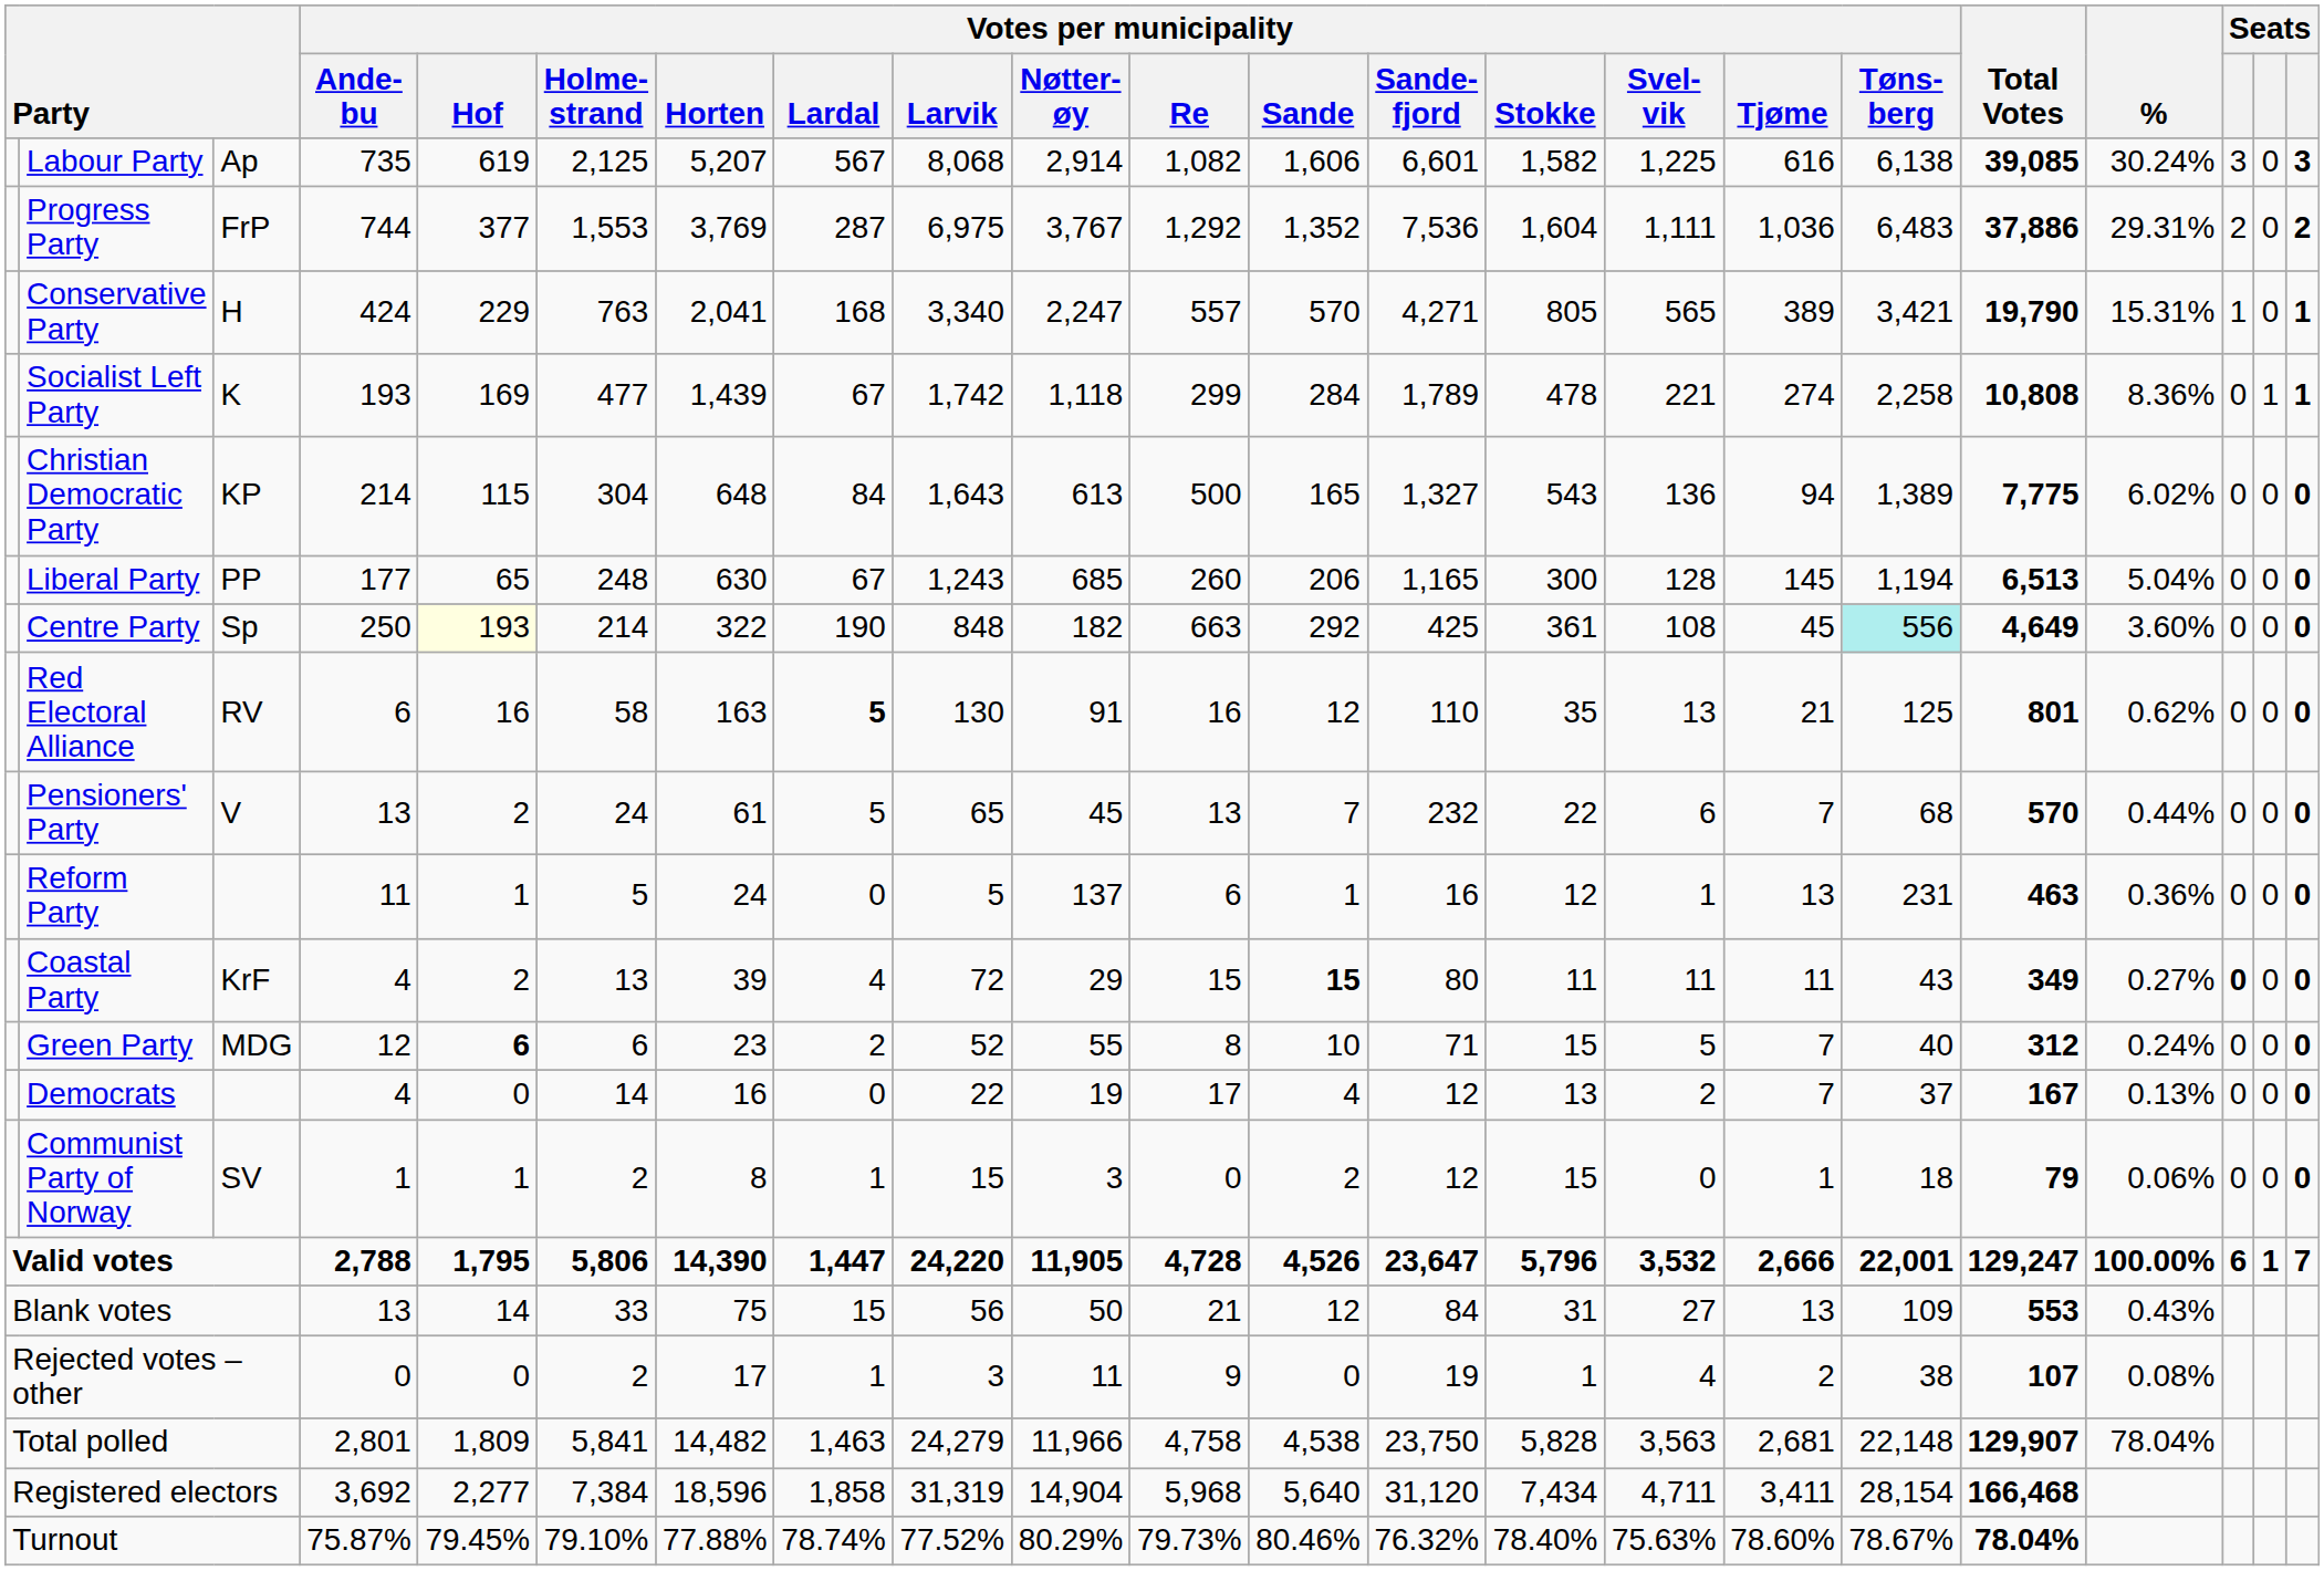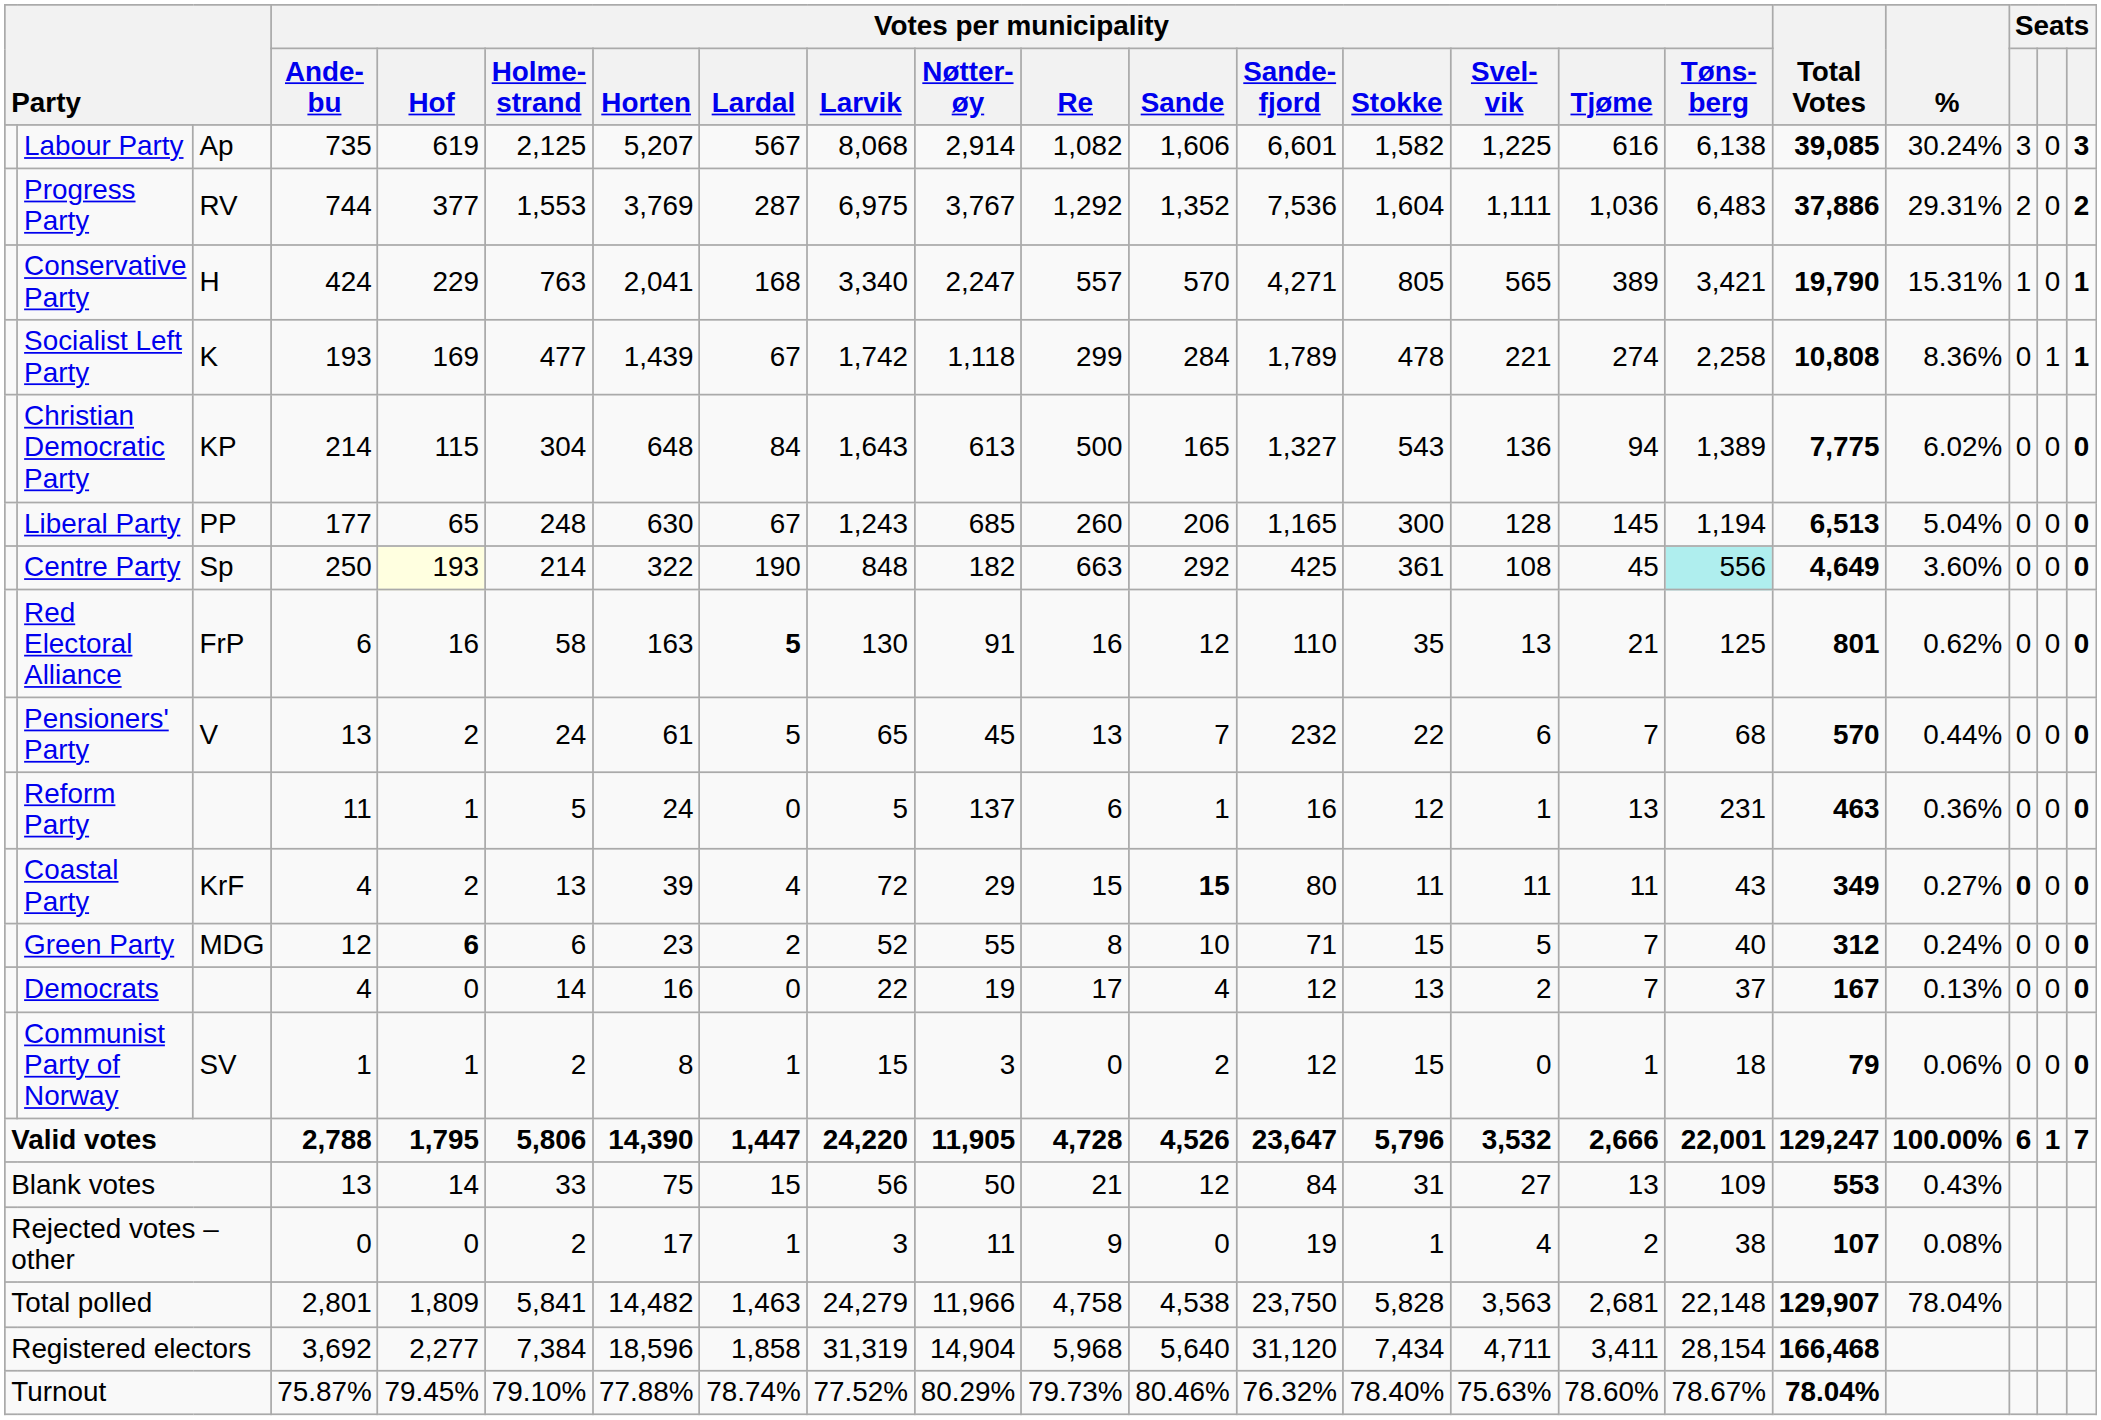Progress Party | column 3: FrP -> RV
Red Electoral Alliance | column 3: RV -> FrP
